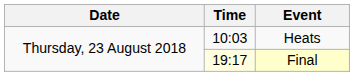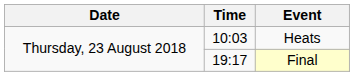Final | Time: lightyellow background -> no background
